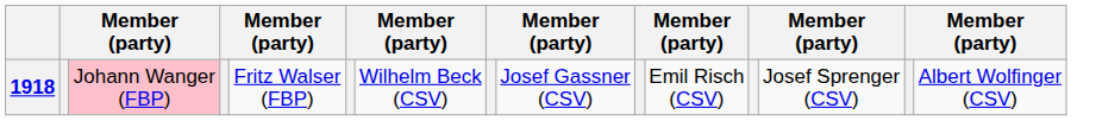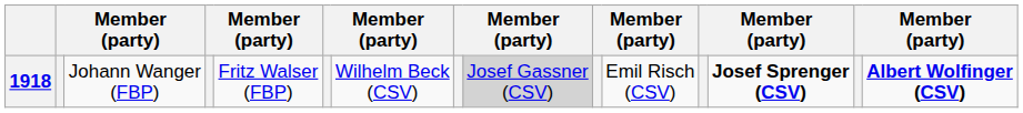1918 | column 3: pink background -> no background
1918 | column 9: no background -> lightgrey background
1918 | column 13: normal -> bold
1918 | column 15: normal -> bold
